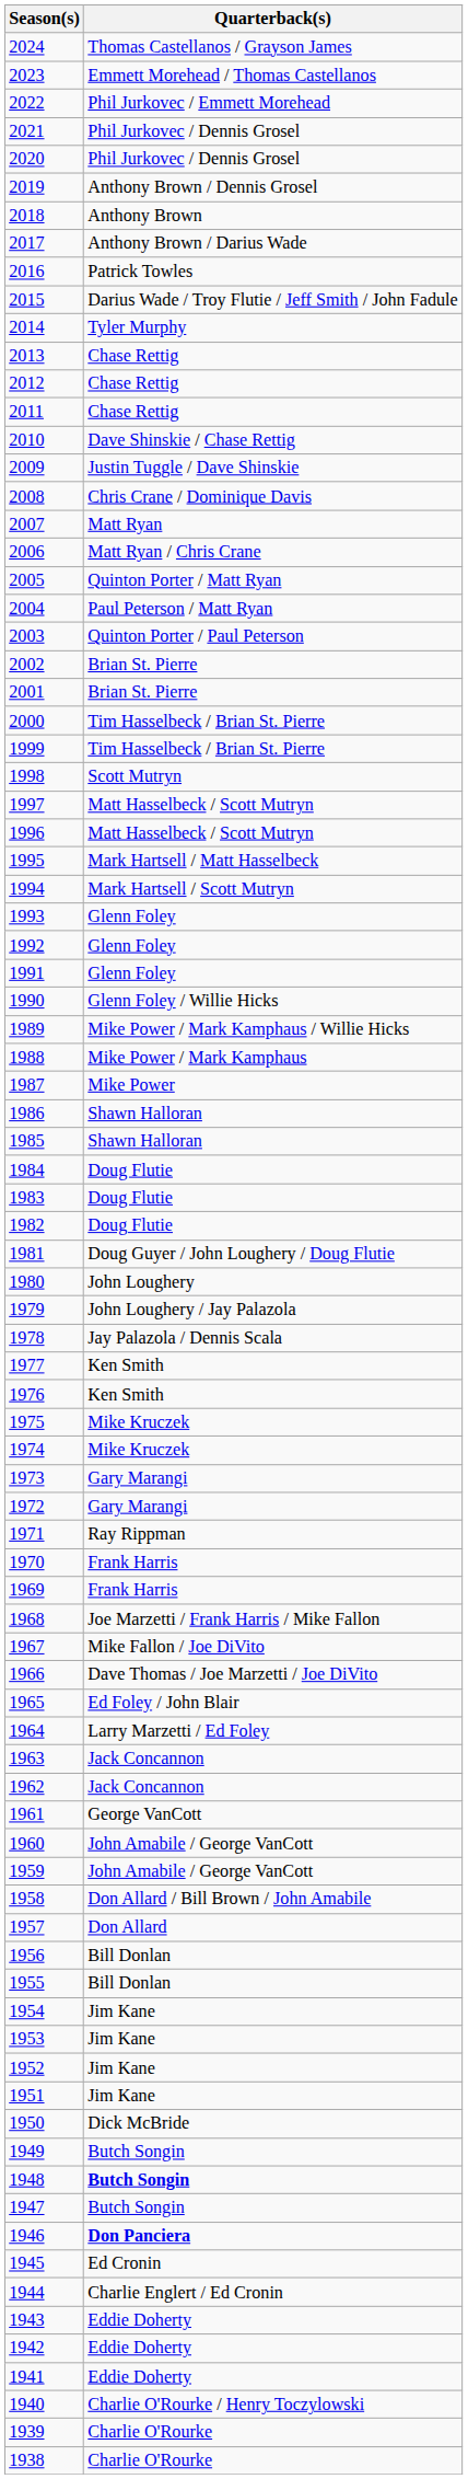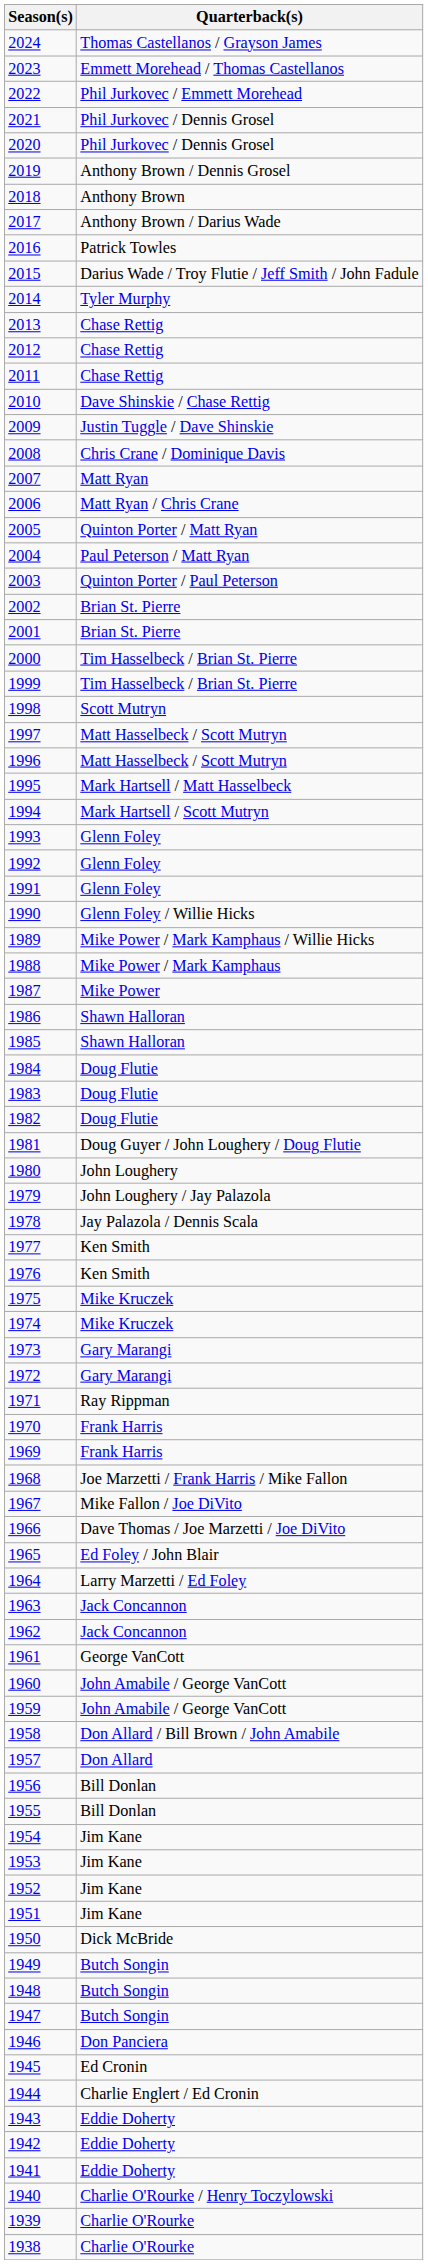1948 | Quarterback(s): bold -> normal
1946 | Quarterback(s): bold -> normal
